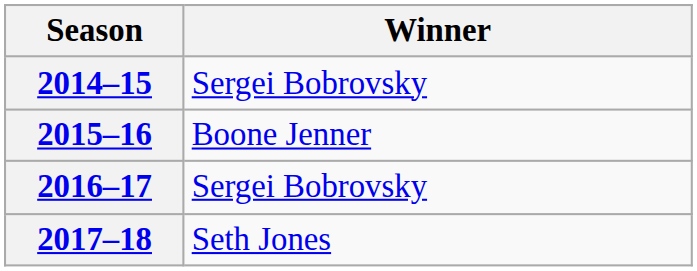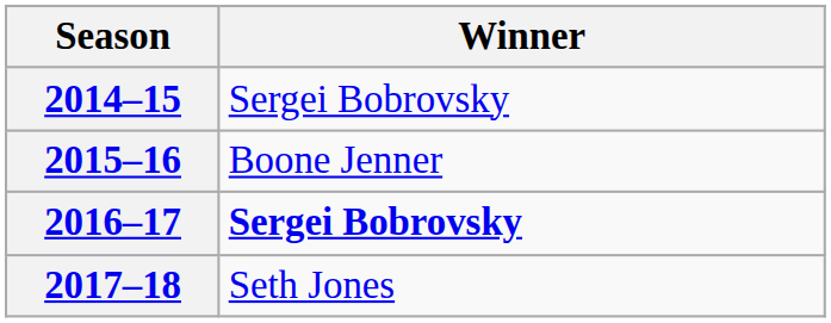2016–17 | Winner: normal -> bold
